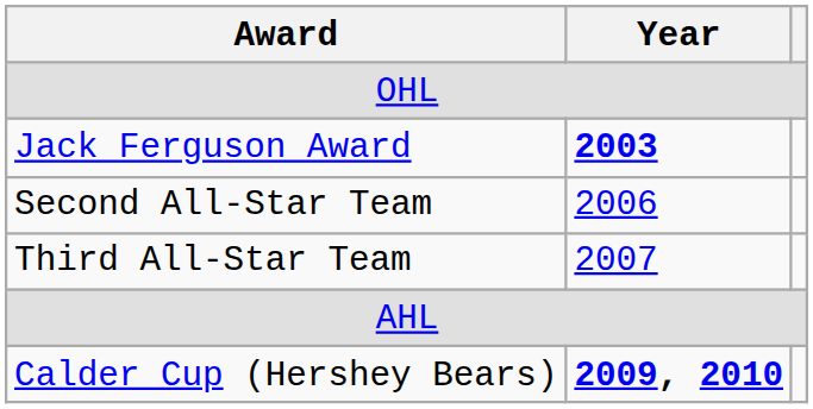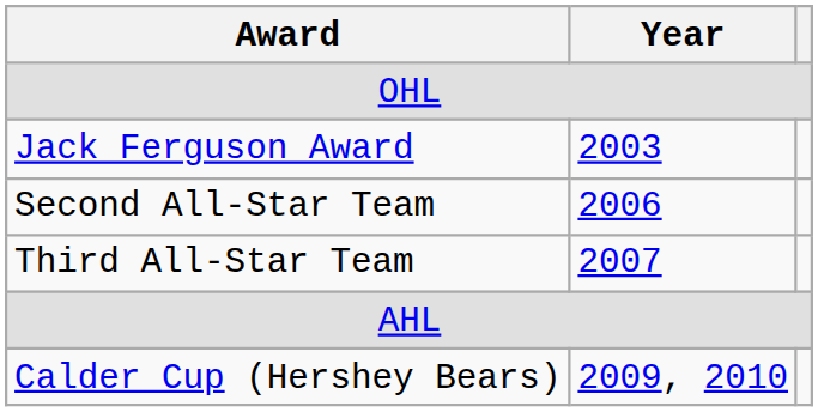Jack Ferguson Award | Year: bold -> normal
Calder Cup (Hershey Bears) | Year: bold -> normal
